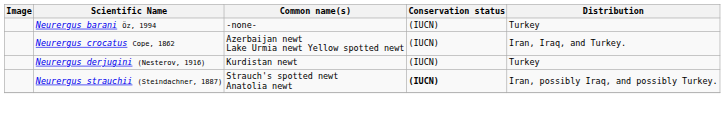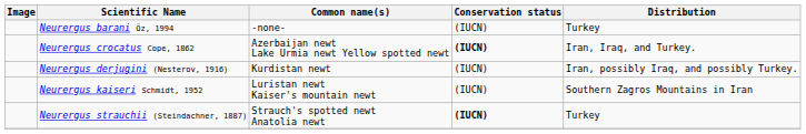Neurergus crocatus Cope, 1862 | Conservation status: normal -> bold
Neurergus derjugini (Nesterov, 1916) | Distribution: Turkey -> Iran, possibly Iraq, and possibly Turkey.
+ row: Neurergus kaiseri Schmidt, 1952 | Luristan newt Kaiser's mountain newt | (IUCN) | Southern Zagros Mountains in Iran
Neurergus strauchii (Steindachner, 1887) | Distribution: Iran, possibly Iraq, and possibly Turkey. -> Turkey
